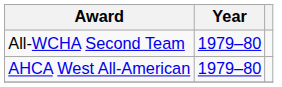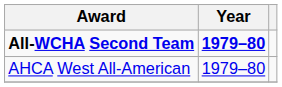row 2 | Award: normal -> bold
row 2 | Year: normal -> bold
